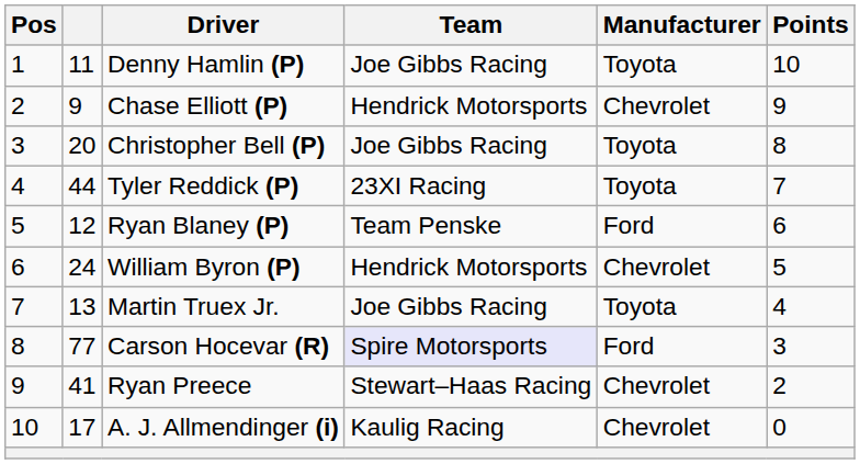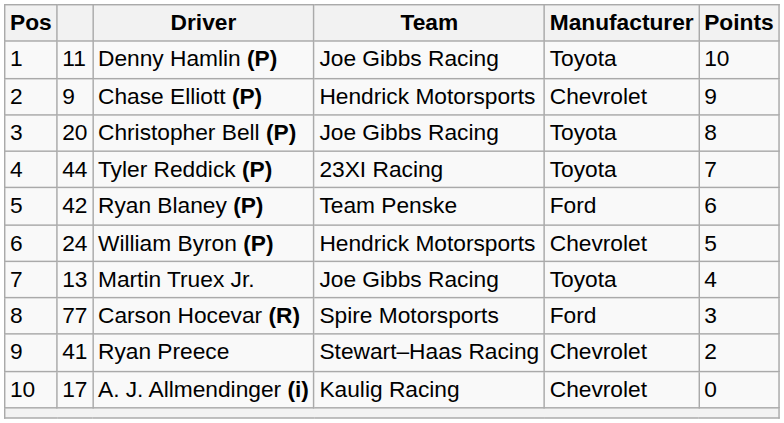Ryan Blaney (P) | column 2: 12 -> 42
Carson Hocevar (R) | Team: lavender background -> no background
